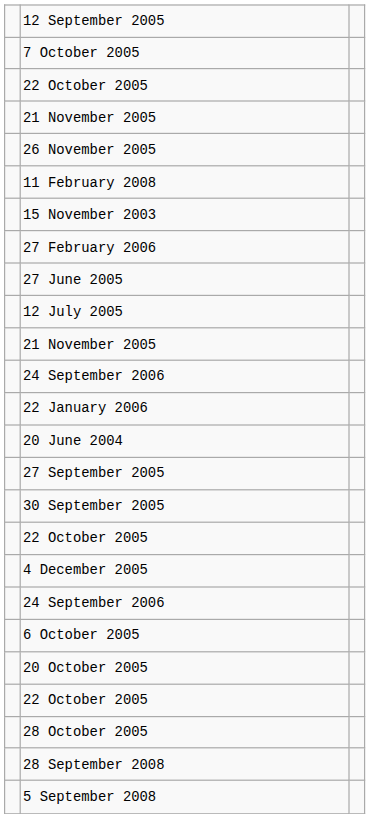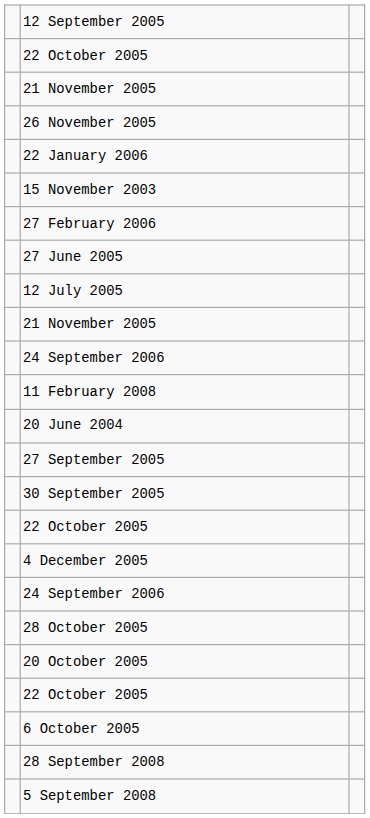- row: 7 October 2005
rows swapped: 11 February 2008 <-> 22 January 2006
rows swapped: 6 October 2005 <-> 28 October 2005
